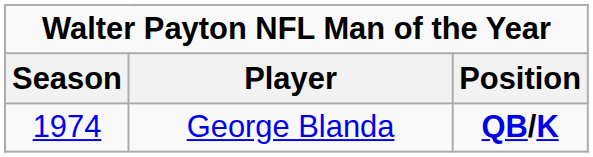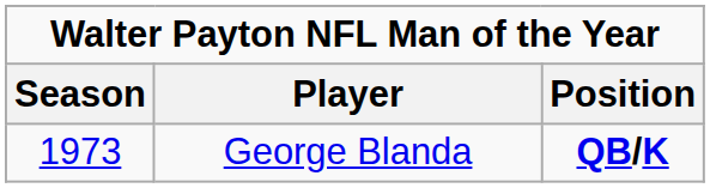George Blanda | Season: 1974 -> 1973
